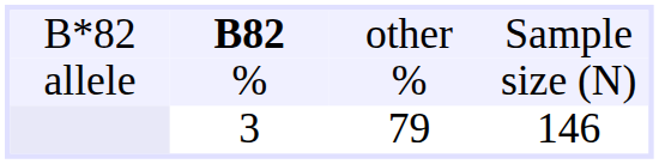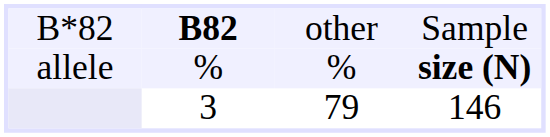allele | column 4: normal -> bold
